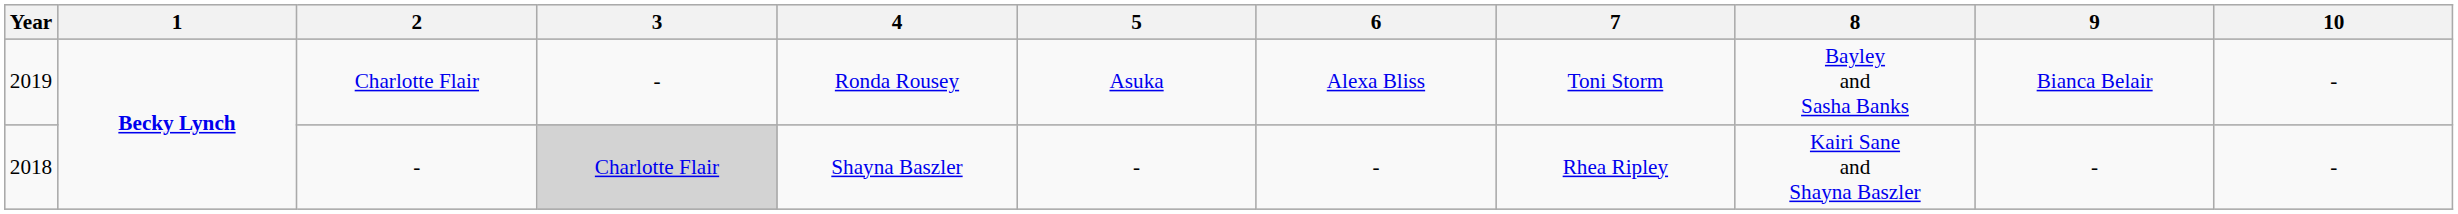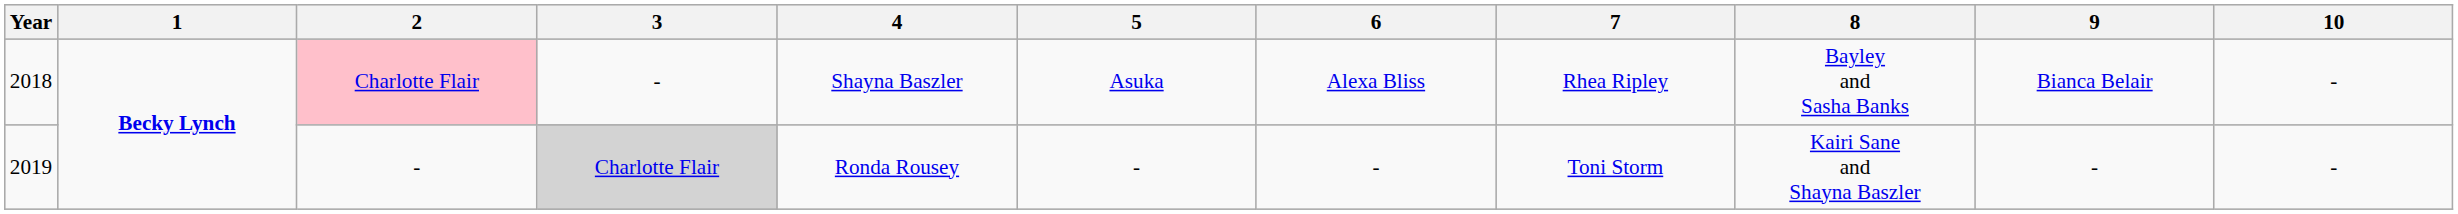row 2 | Year: 2019 -> 2018
row 2 | 2: no background -> pink background
row 2 | 4: Ronda Rousey -> Shayna Baszler
row 2 | 7: Toni Storm -> Rhea Ripley
row 3 | Year: 2018 -> 2019
row 3 | 4: Shayna Baszler -> Ronda Rousey
row 3 | 7: Rhea Ripley -> Toni Storm
